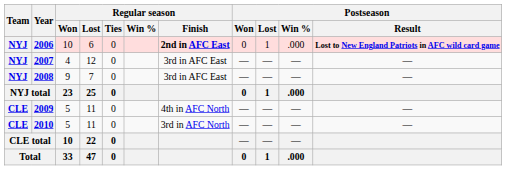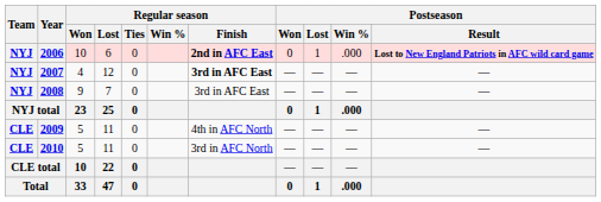2007 | Regular season / Finish: normal -> bold
